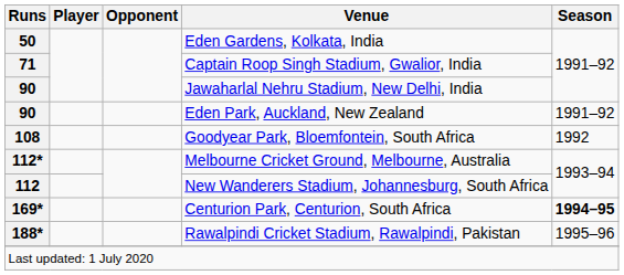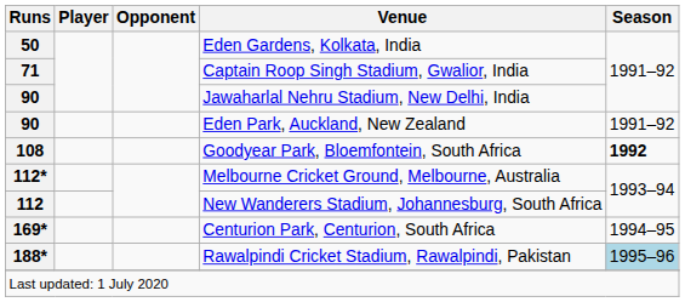108 | Season: normal -> bold
169* | Season: bold -> normal
188* | Season: no background -> lightblue background
